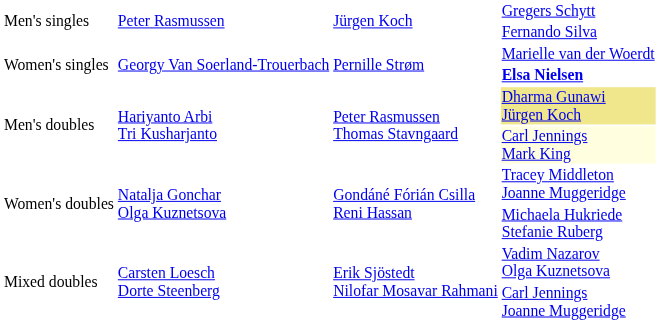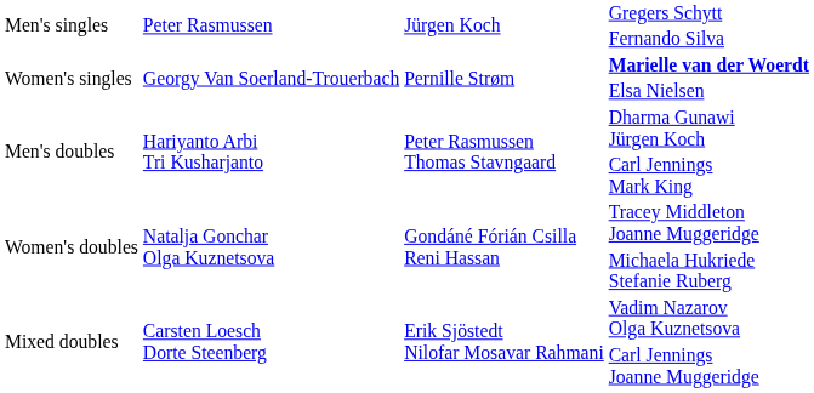Marielle van der Woerdt | column 4: normal -> bold
Elsa Nielsen | column 4: bold -> normal
Dharma Gunawi Jürgen Koch | column 4: khaki background -> no background
Carl Jennings Mark King | column 4: lightyellow background -> no background
